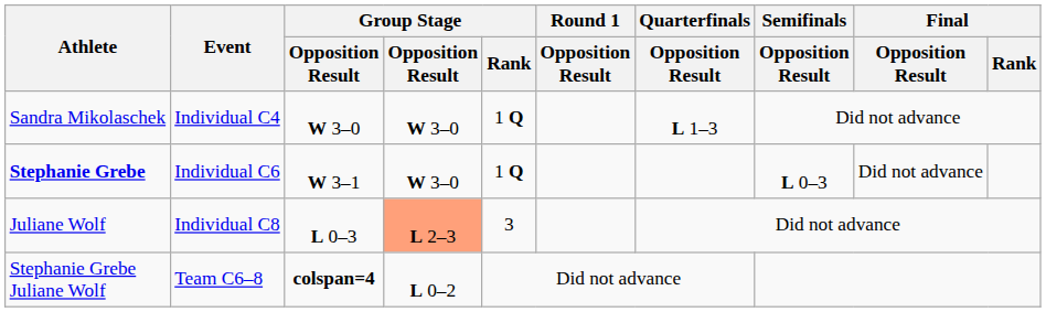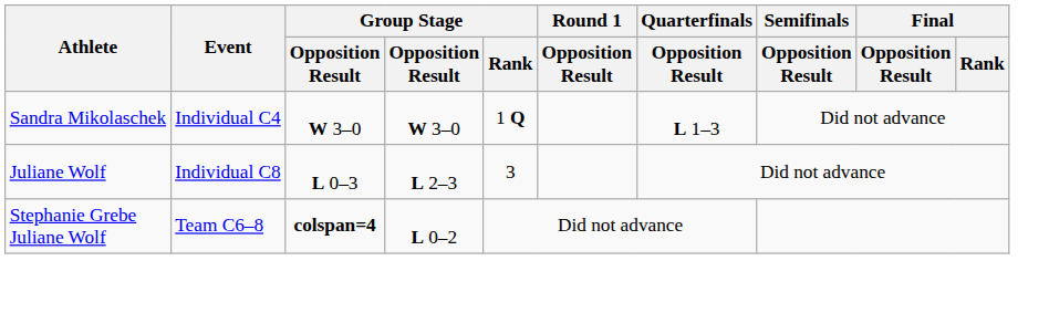- row: Stephanie Grebe | Individual C6 | W 3–1 | W 3–0 | 1 Q | L 0–3 | Did not advance
Juliane Wolf | column 4: lightsalmon background -> no background
